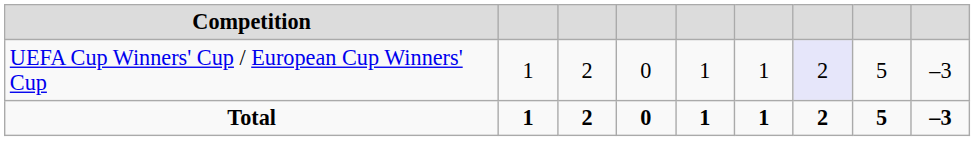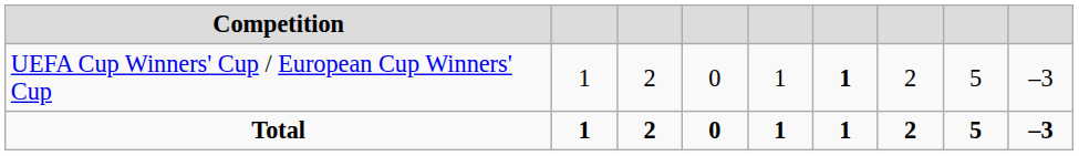UEFA Cup Winners' Cup / European Cup Winners' Cup | column 6: normal -> bold
UEFA Cup Winners' Cup / European Cup Winners' Cup | column 7: lavender background -> no background
